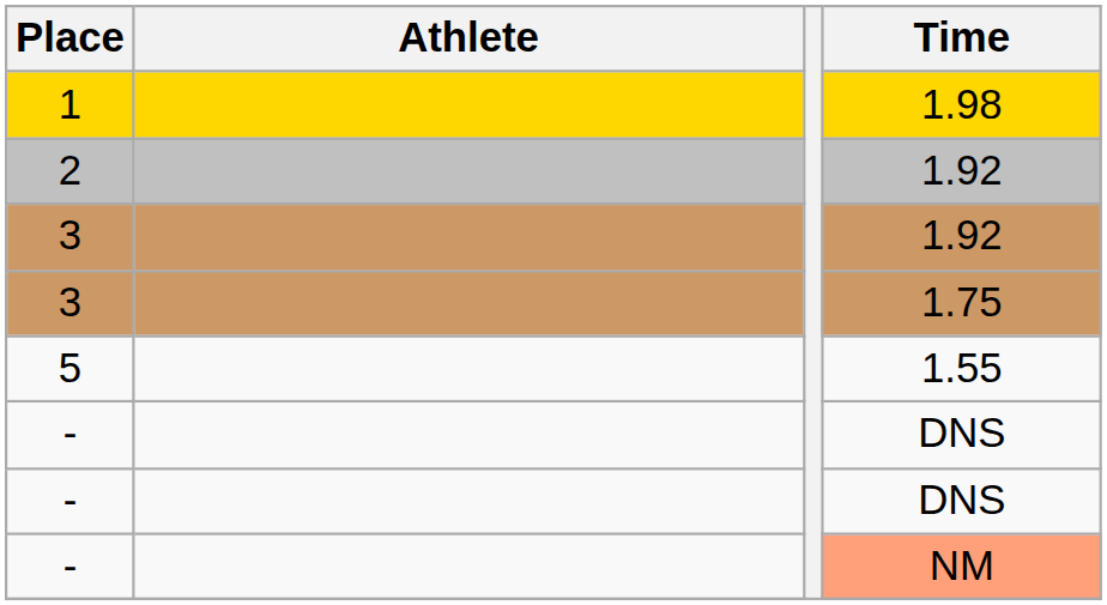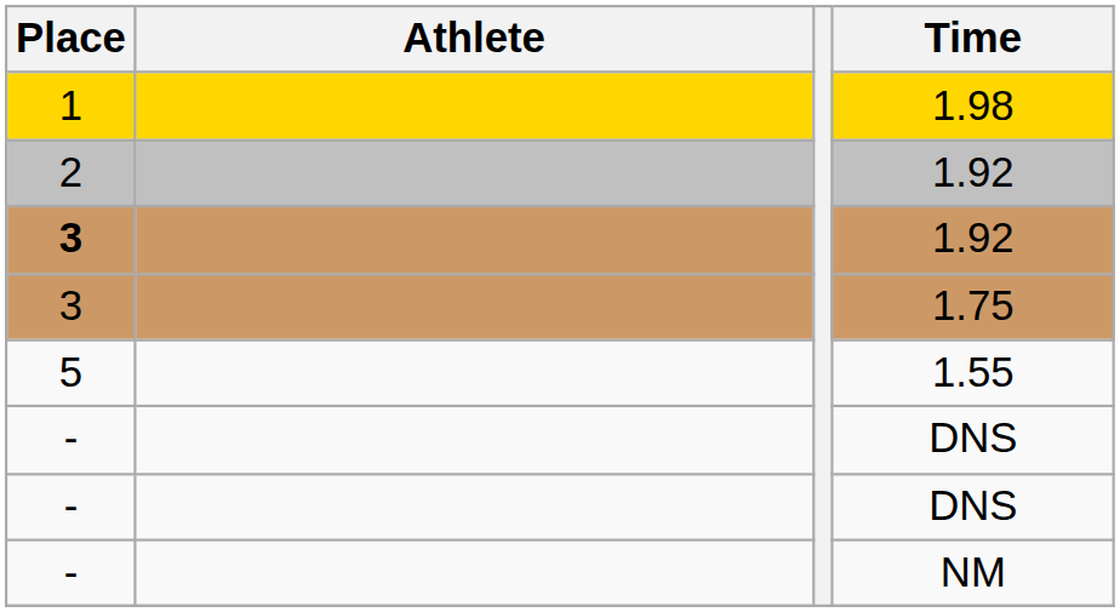3 / 1.92 | Place: normal -> bold
NM | Time: lightsalmon background -> no background
